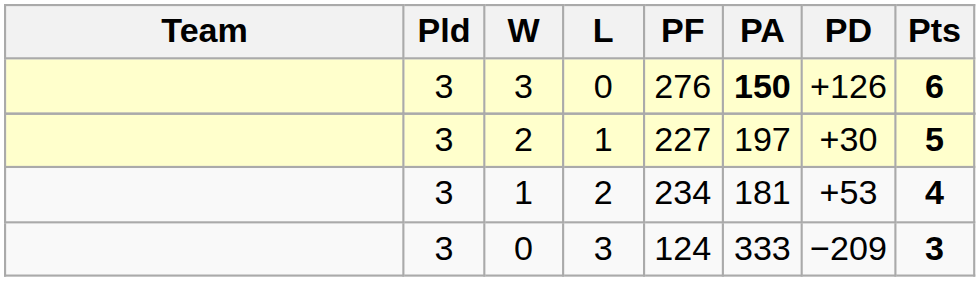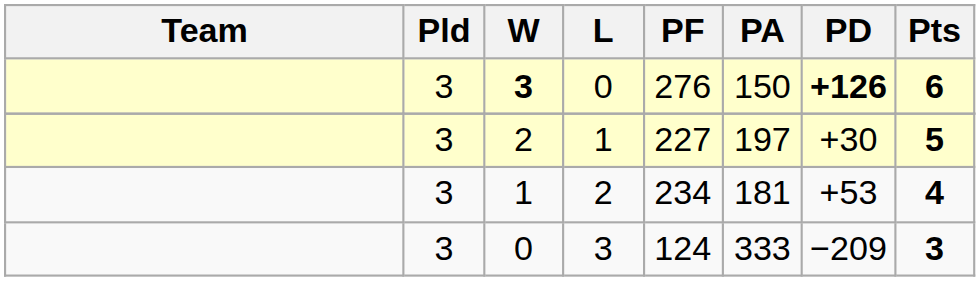row 2 | W: normal -> bold
row 2 | PA: bold -> normal
row 2 | PD: normal -> bold
